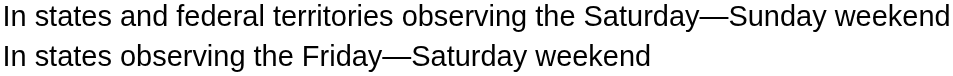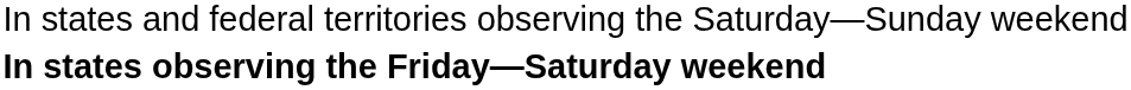row 2 | column 1: normal -> bold
